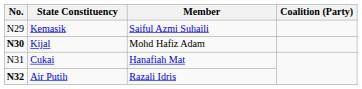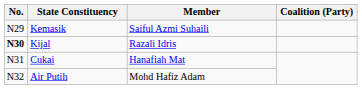Kijal | Member: Mohd Hafiz Adam -> Razali Idris
Air Putih | No.: bold -> normal
Air Putih | Member: Razali Idris -> Mohd Hafiz Adam
